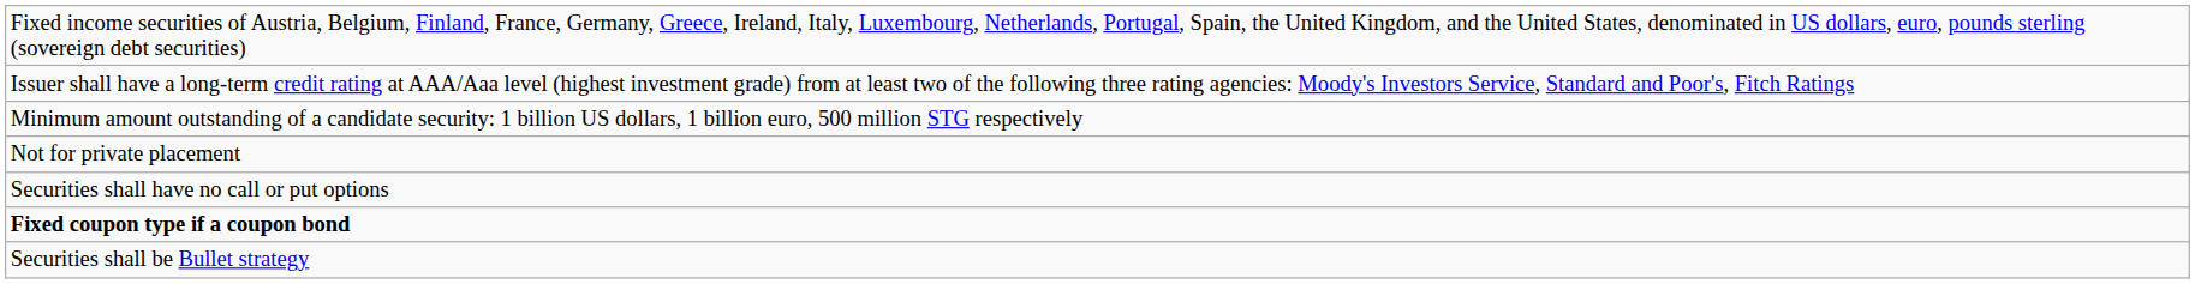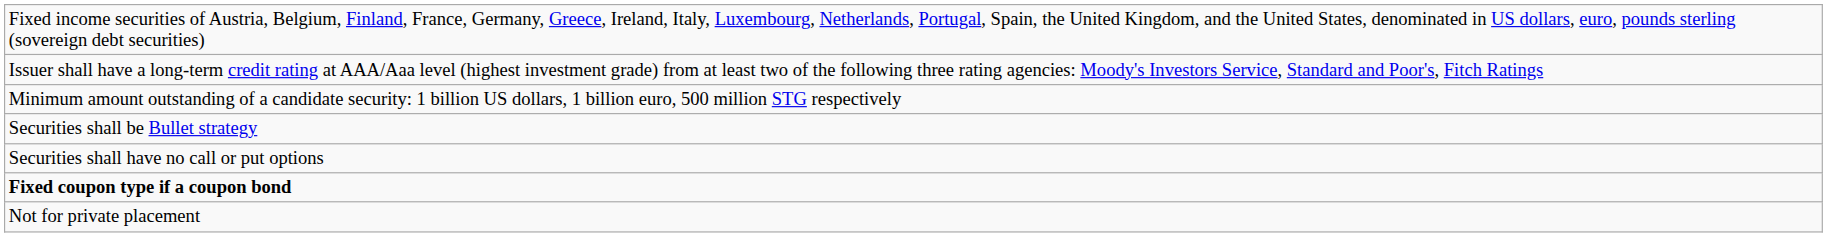row 4 | column 1: Not for private placement -> Securities shall be Bullet strategy
row 7 | column 1: Securities shall be Bullet strategy -> Not for private placement
